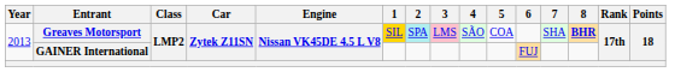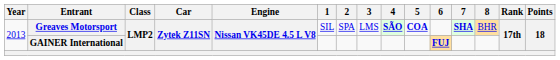Greaves Motorsport | 1: gold background -> no background
Greaves Motorsport | 2: paleturquoise background -> no background
Greaves Motorsport | 3: pink background -> no background
Greaves Motorsport | 4: normal -> bold
Greaves Motorsport | 5: normal -> bold
Greaves Motorsport | 7: normal -> bold
Greaves Motorsport | 8: bold -> normal
GAINER International | 6: normal -> bold
